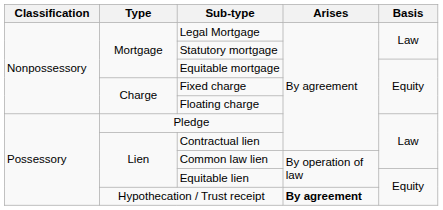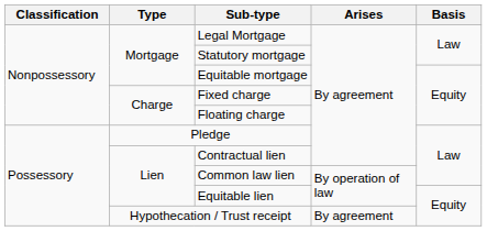Hypothecation / Trust receipt | Arises: bold -> normal
